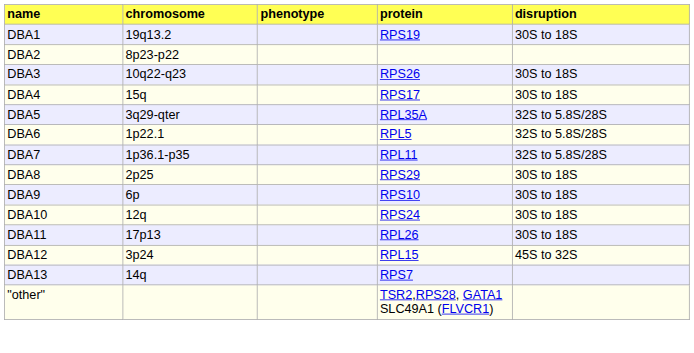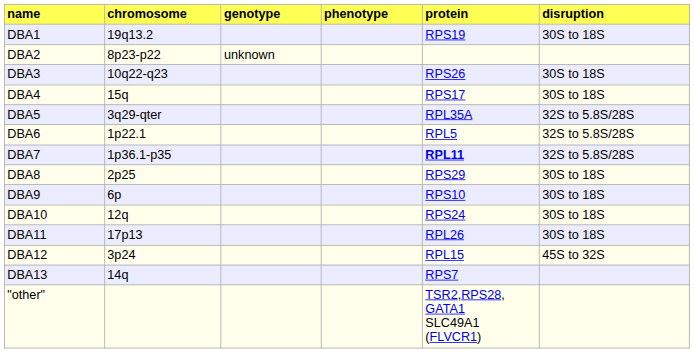+ column: genotype | unknown
DBA7 | protein: normal -> bold
